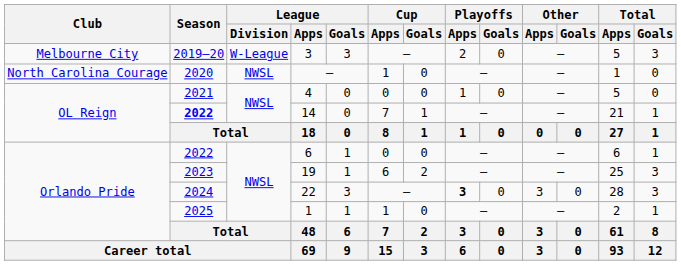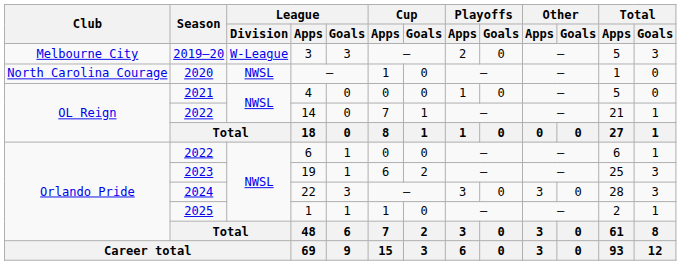14 | Season: bold -> normal
22 | Playoffs / Apps: bold -> normal
